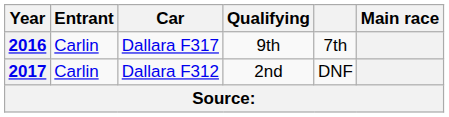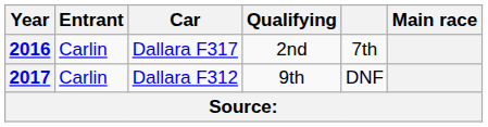2016 | Qualifying: 9th -> 2nd
2017 | Qualifying: 2nd -> 9th
